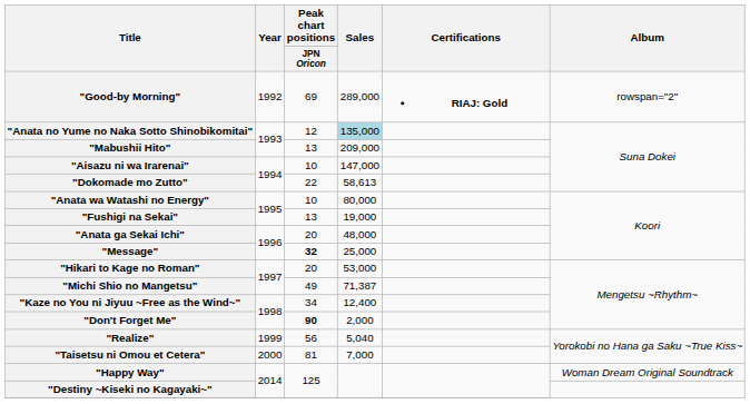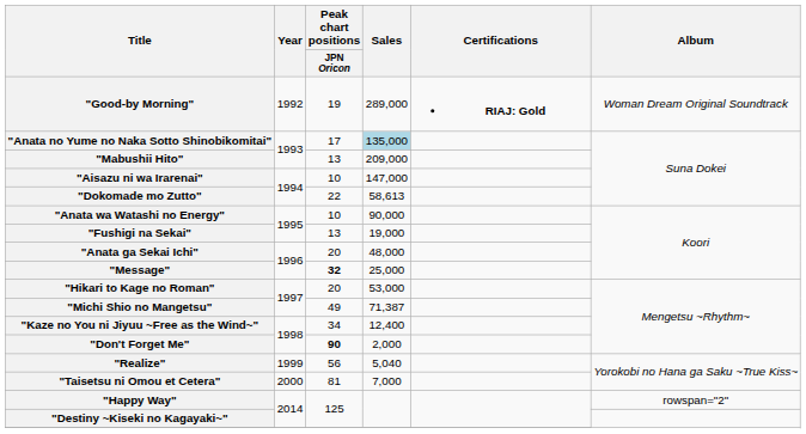"Good-by Morning" | Peak chart positions / JPN Oricon: 69 -> 19
"Good-by Morning" | Album: rowspan="2" -> Woman Dream Original Soundtrack
"Anata no Yume no Naka Sotto Shinobikomitai" | Peak chart positions / JPN Oricon: 12 -> 17
"Anata wa Watashi no Energy" | Sales: 80,000 -> 90,000
"Happy Way" | Album: Woman Dream Original Soundtrack -> rowspan="2"
